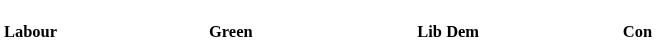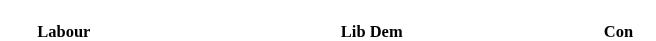- column: 15 | Green
